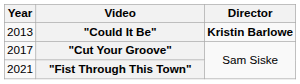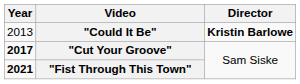"Cut Your Groove" | Year: normal -> bold
"Fist Through This Town" | Year: normal -> bold
